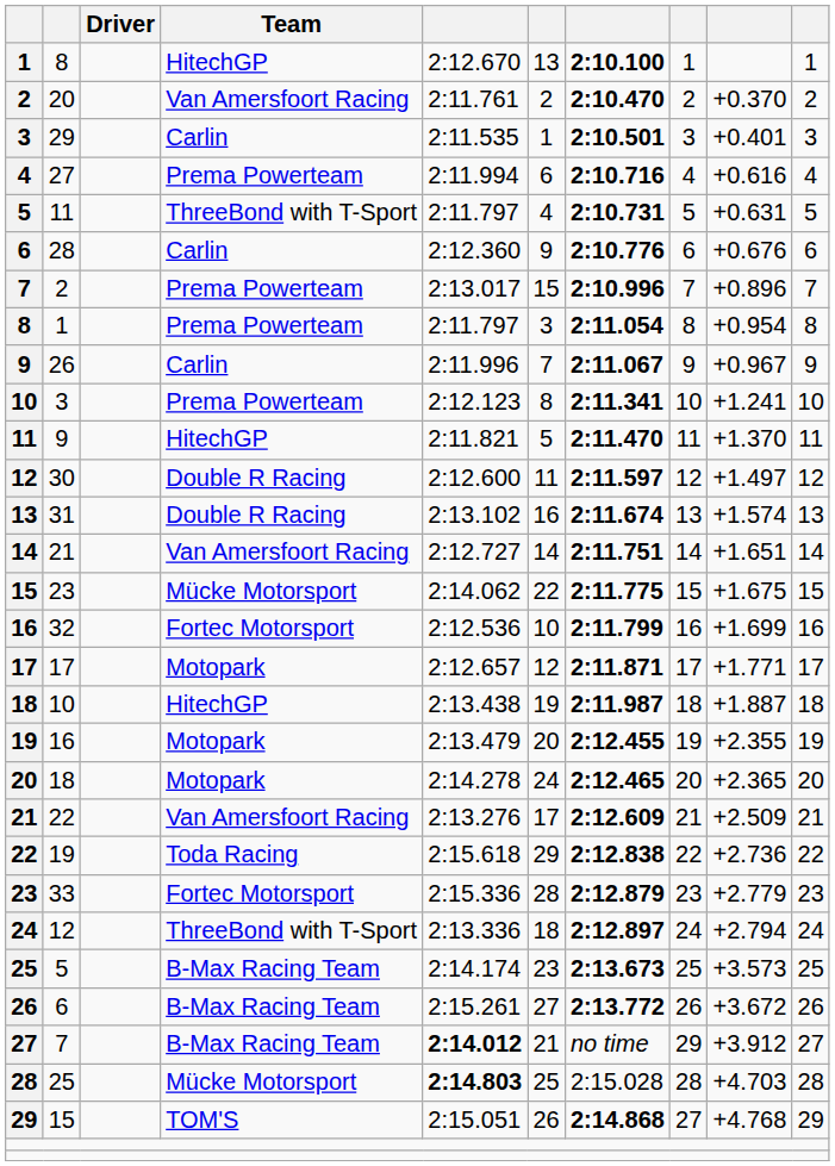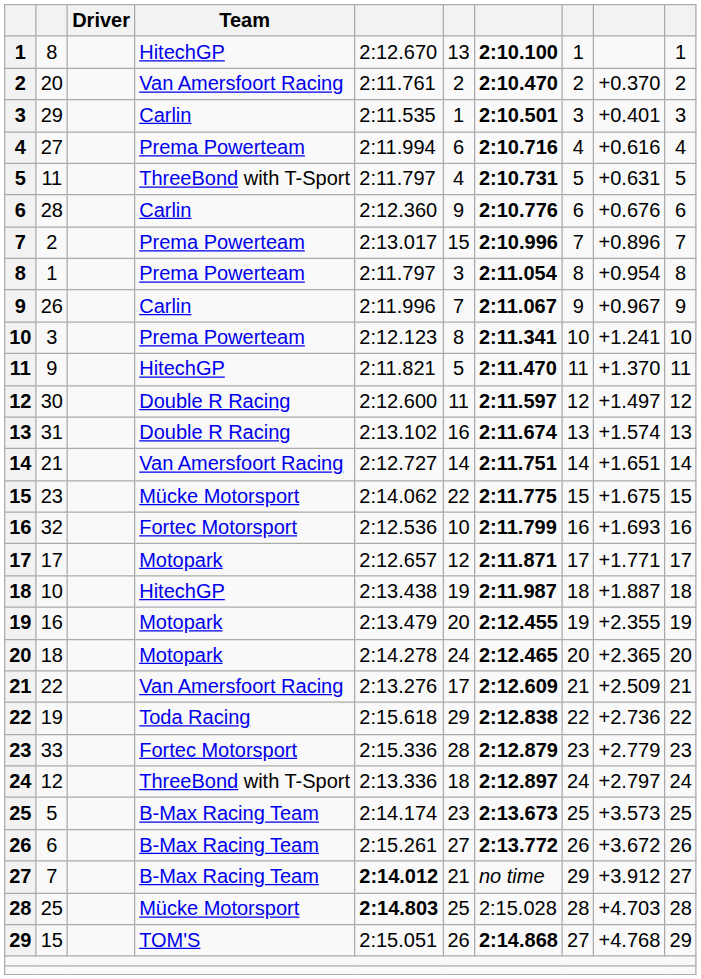row 17 | column 9: +1.699 -> +1.693
row 25 | column 9: +2.794 -> +2.797
